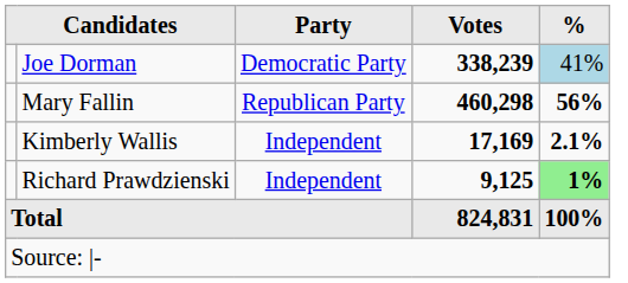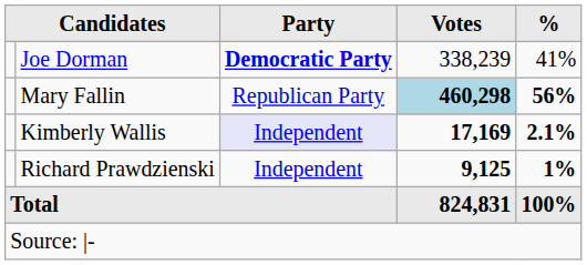Joe Dorman | Party: normal -> bold
Joe Dorman | Votes: bold -> normal
Joe Dorman | %: lightblue background -> no background
Mary Fallin | Votes: no background -> lightblue background
Kimberly Wallis | Party: no background -> lavender background
Richard Prawdzienski | %: lightgreen background -> no background
